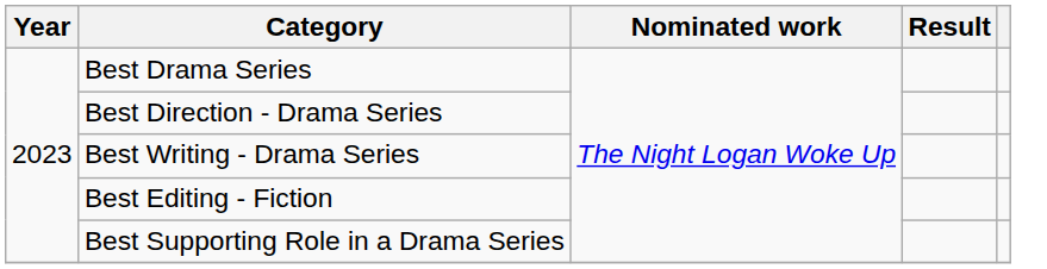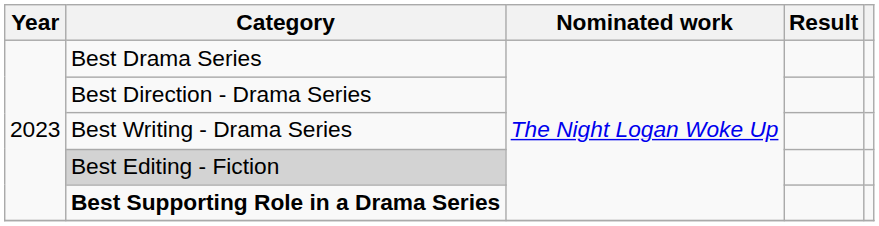Best Editing - Fiction | Category: no background -> lightgrey background
Best Supporting Role in a Drama Series | Category: normal -> bold
